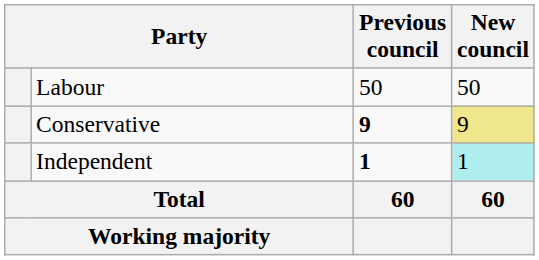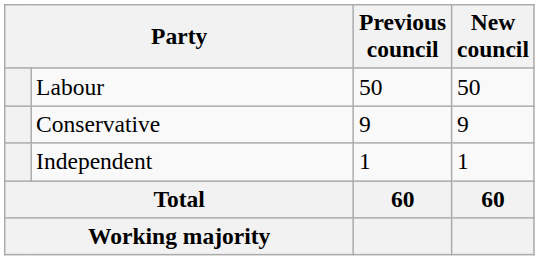Conservative | Previous council: bold -> normal
Conservative | New council: khaki background -> no background
Independent | Previous council: bold -> normal
Independent | New council: paleturquoise background -> no background
